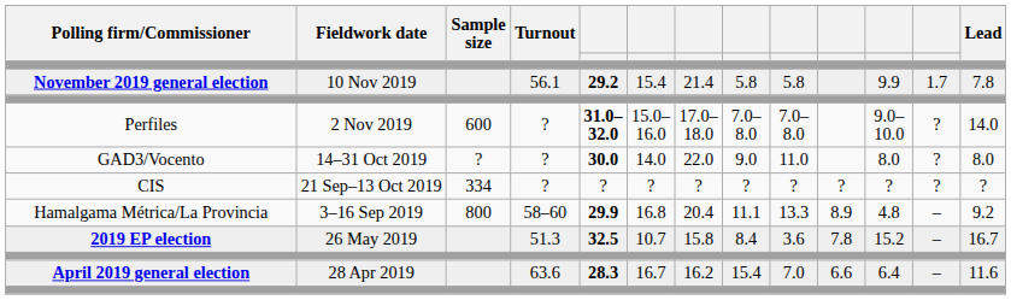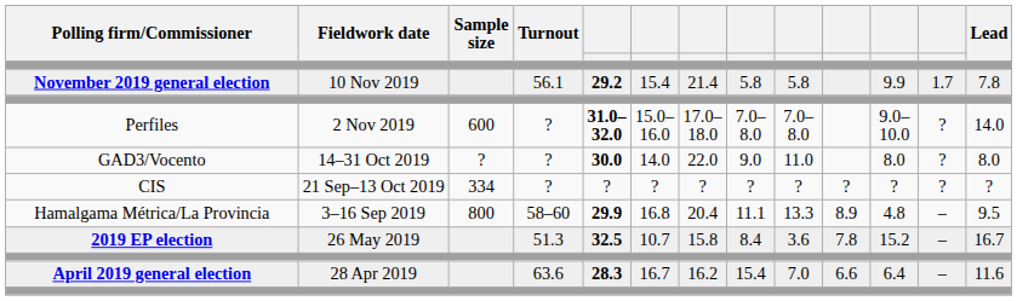Hamalgama Métrica/La Provincia | Lead: 9.2 -> 9.5
